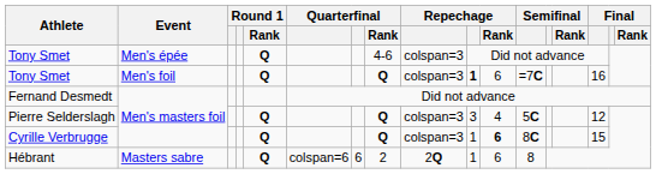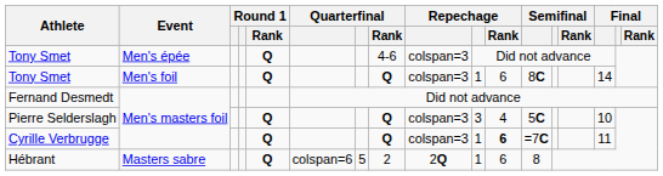Tony Smet / Men's foil | column 10: bold -> normal
Tony Smet / Men's foil | column 12: =7C -> 8C
Tony Smet / Men's foil | column 15: 16 -> 14
Pierre Selderslagh | column 15: 12 -> 10
Cyrille Verbrugge | column 12: 8C -> =7C
Cyrille Verbrugge | column 15: 15 -> 11
Hébrant | column 7: 6 -> 5
